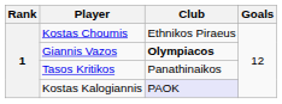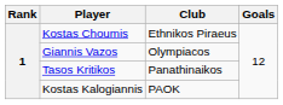Giannis Vazos | Club: bold -> normal
Kostas Kalogiannis | Club: lavender background -> no background
